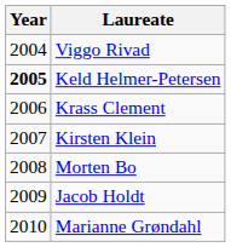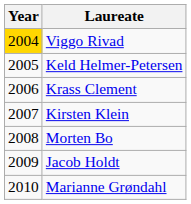Viggo Rivad | Year: no background -> gold background
Keld Helmer-Petersen | Year: bold -> normal
